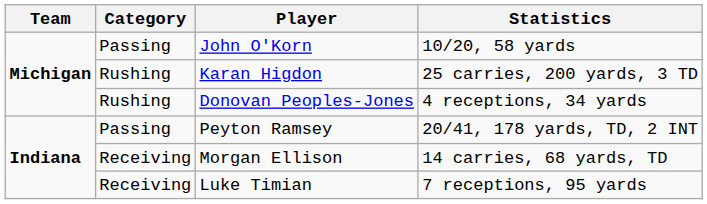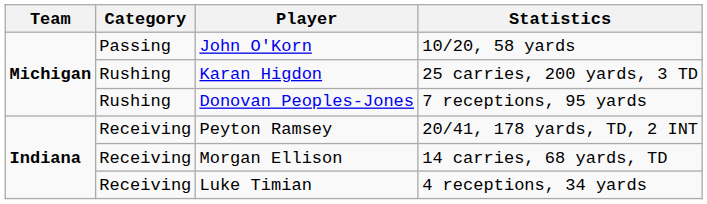Donovan Peoples-Jones | Statistics: 4 receptions, 34 yards -> 7 receptions, 95 yards
Peyton Ramsey | Category: Passing -> Receiving
Luke Timian | Statistics: 7 receptions, 95 yards -> 4 receptions, 34 yards
